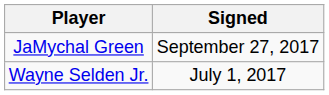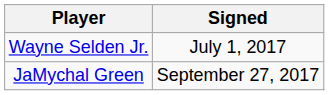rows swapped: Wayne Selden Jr. <-> JaMychal Green
